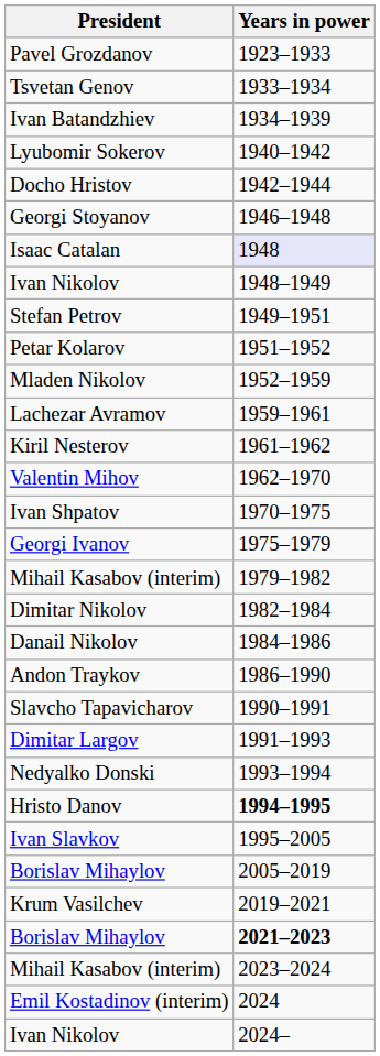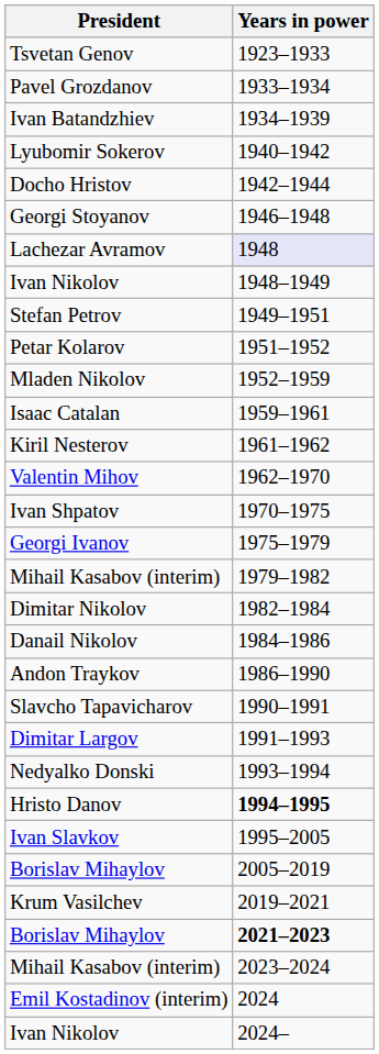row 2 | President: Pavel Grozdanov -> Tsvetan Genov
row 3 | President: Tsvetan Genov -> Pavel Grozdanov
row 8 | President: Isaac Catalan -> Lachezar Avramov
row 13 | President: Lachezar Avramov -> Isaac Catalan
